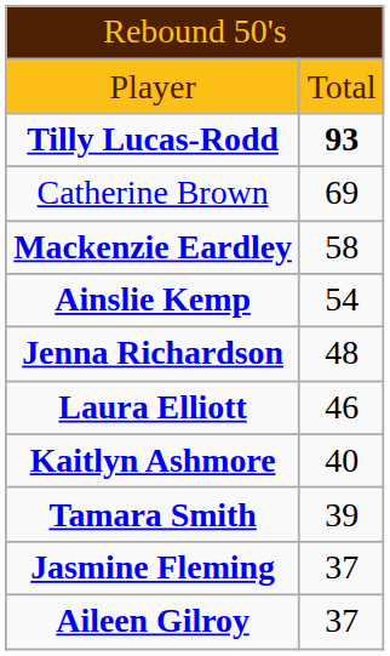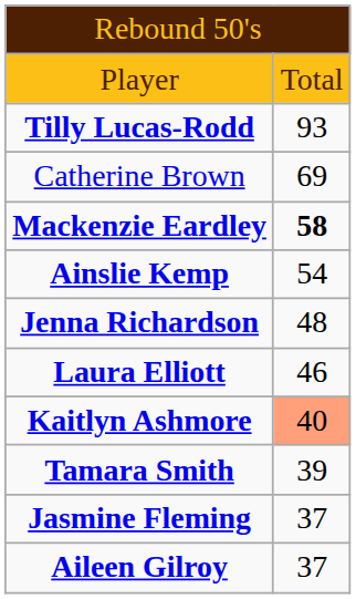Tilly Lucas-Rodd | column 2: bold -> normal
Mackenzie Eardley | column 2: normal -> bold
Kaitlyn Ashmore | column 2: no background -> lightsalmon background
